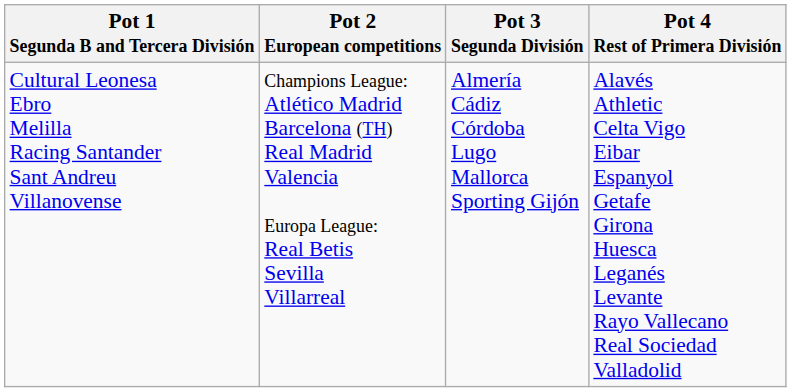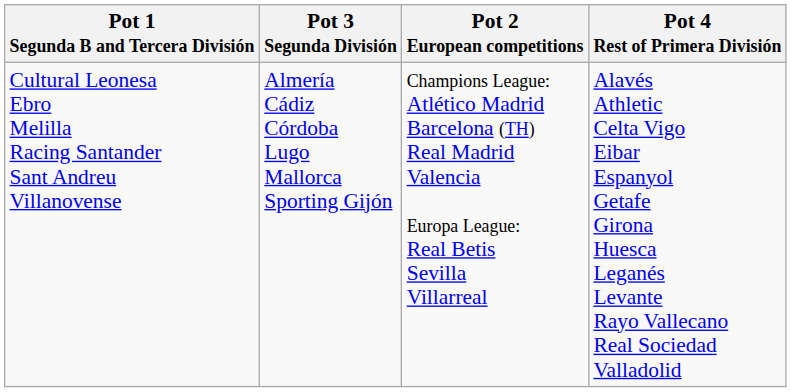columns swapped: Pot 2 European competitions <-> Pot 3 Segunda División
